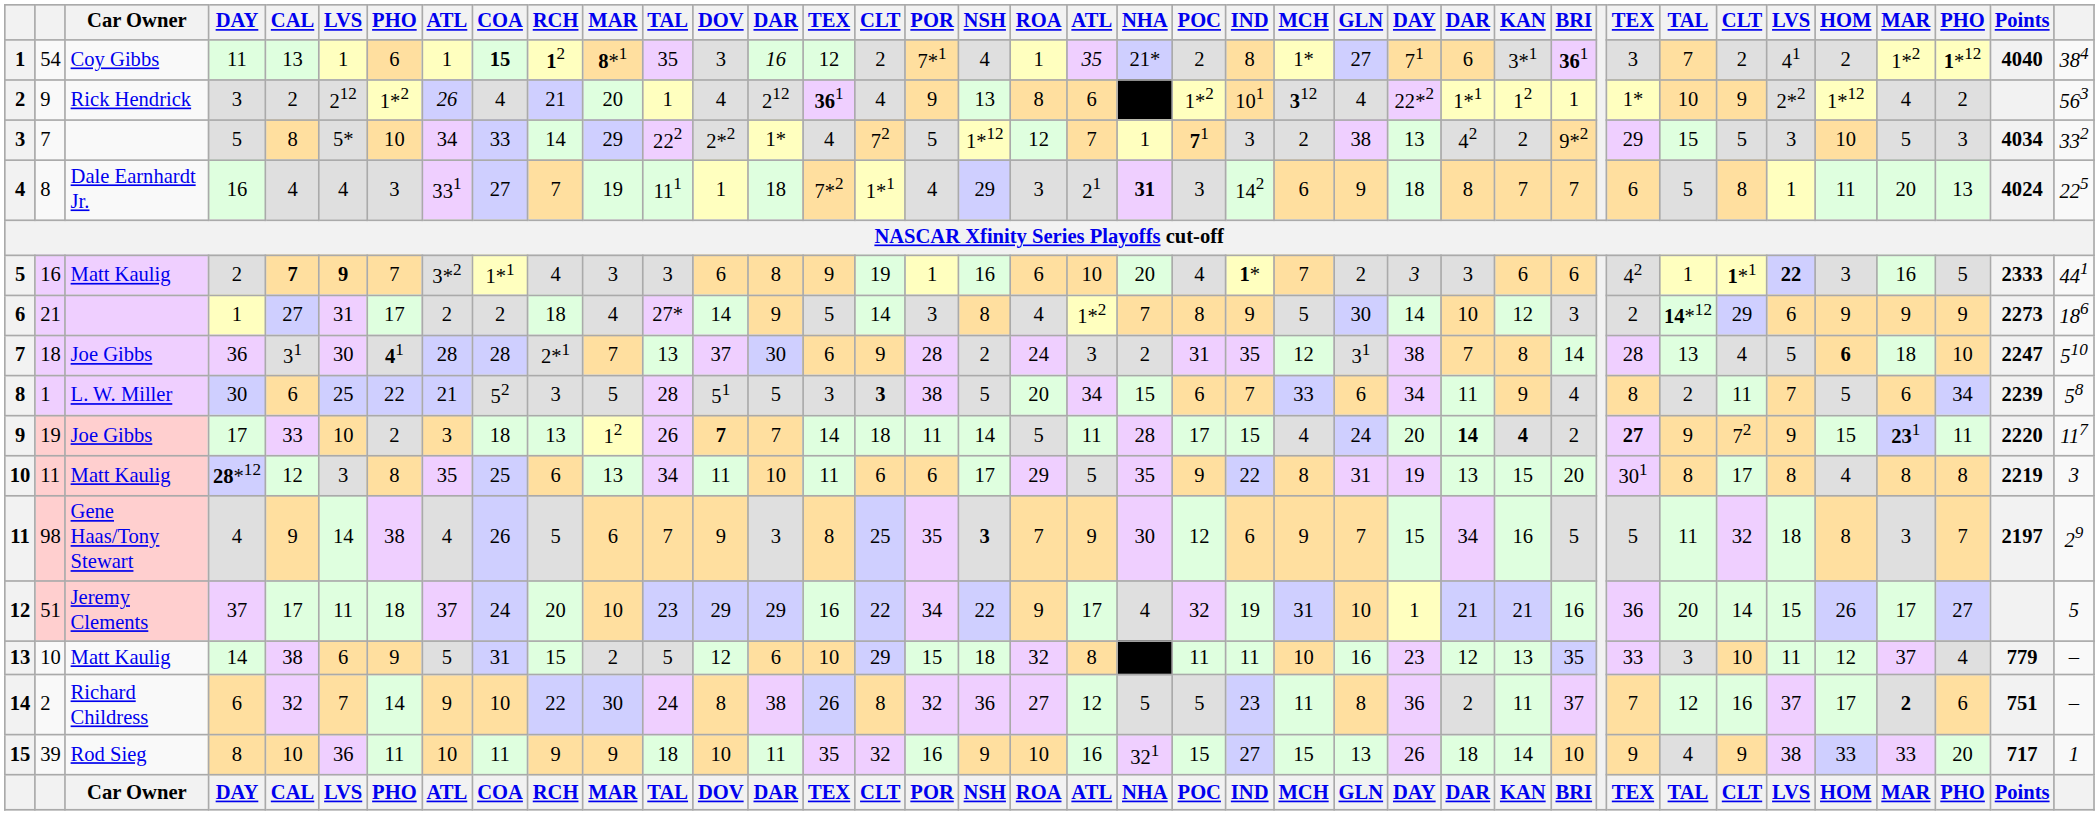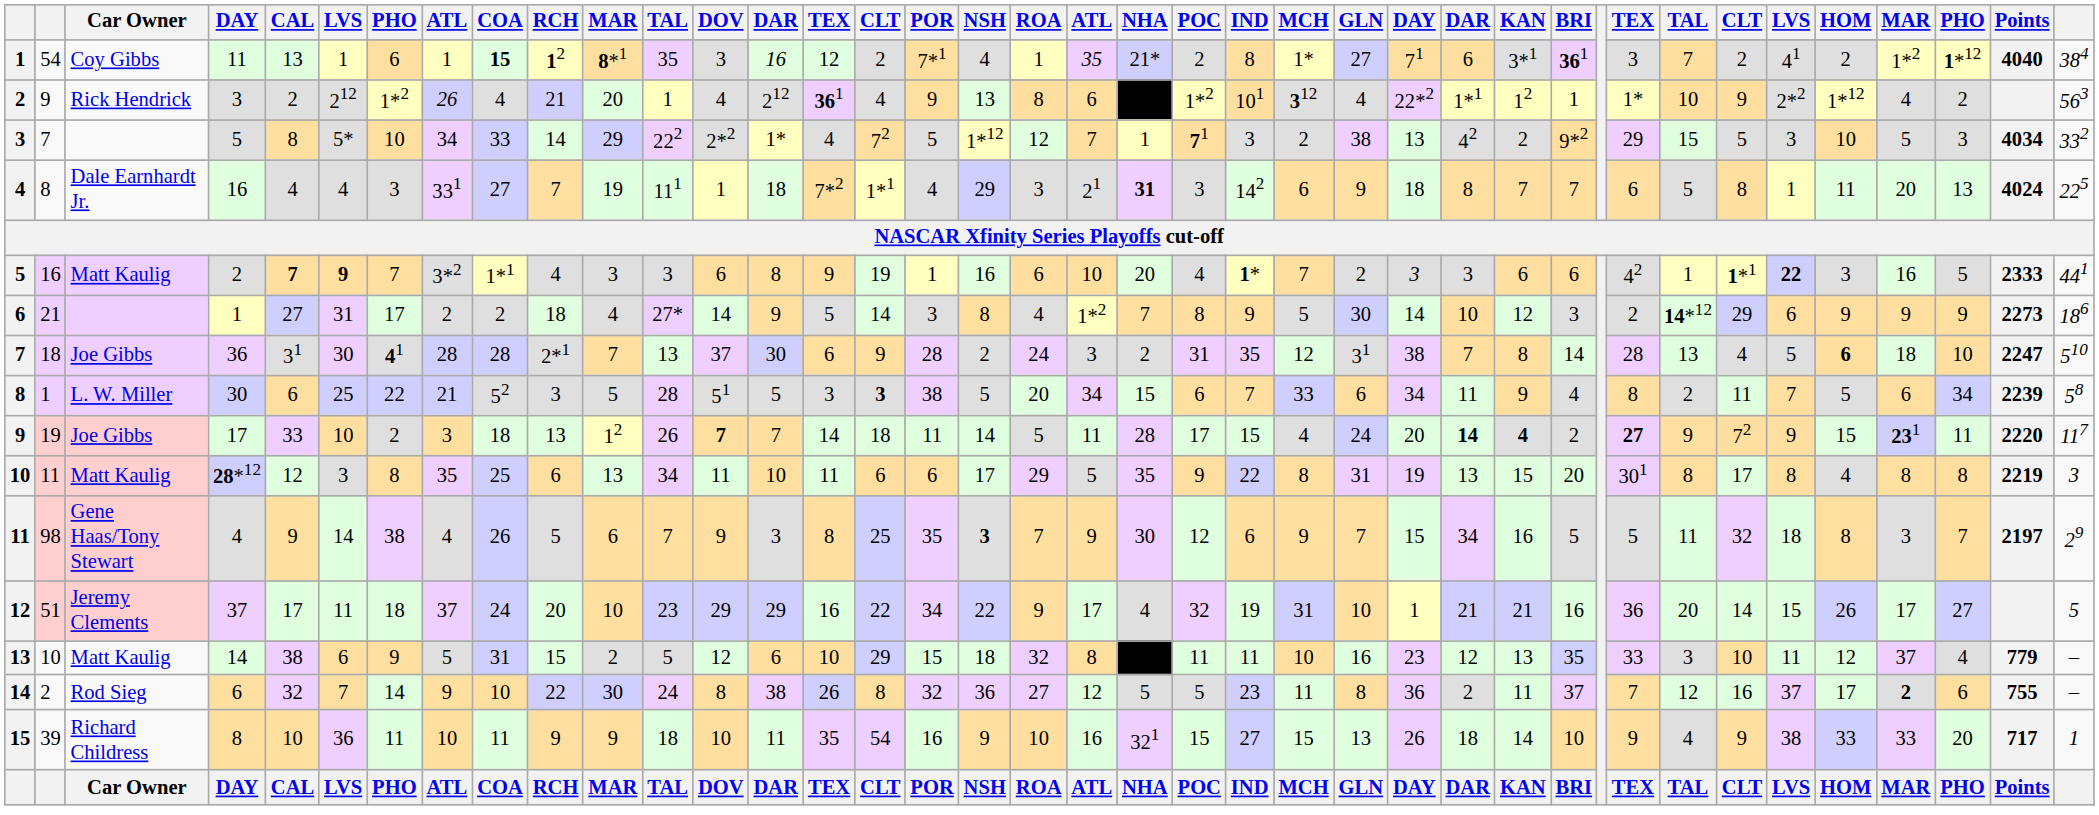row 16 | Car Owner: Richard Childress -> Rod Sieg
row 16 | Points: 751 -> 755
row 17 | Car Owner: Rod Sieg -> Richard Childress
row 17 | column 16: 32 -> 54
